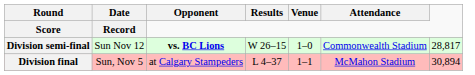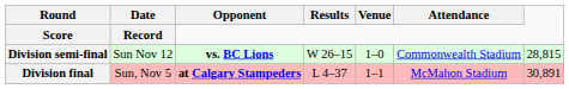Division semi-final | column 7: 28,817 -> 28,815
Division final | Opponent: normal -> bold
Division final | column 7: 30,894 -> 30,891
